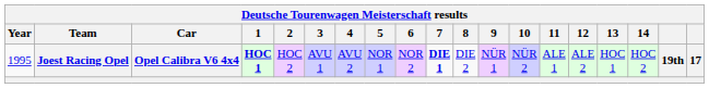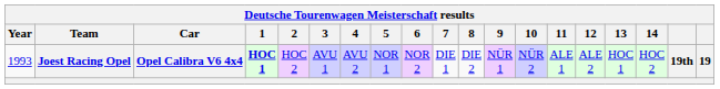Joest Racing Opel | Year: 1995 -> 1993
Joest Racing Opel | 7: bold -> normal
Joest Racing Opel | column 19: 17 -> 19
